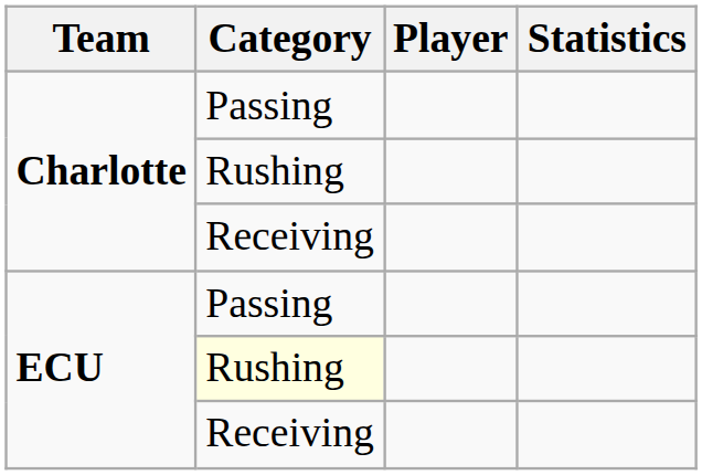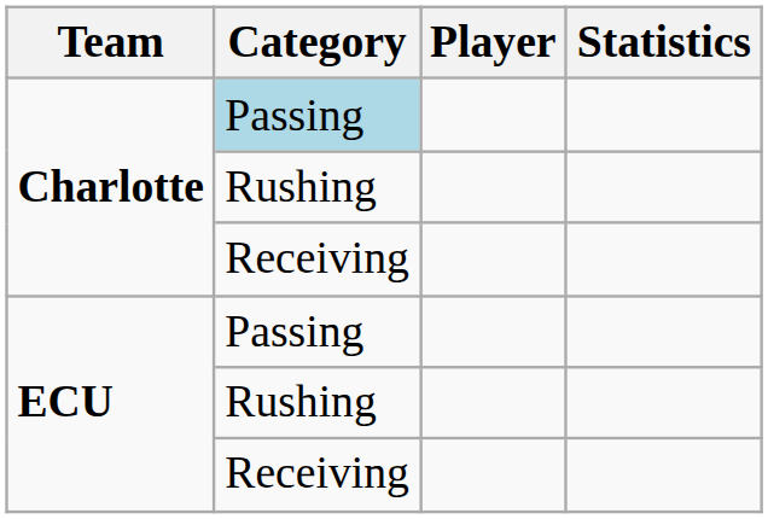Charlotte / Passing | Category: no background -> lightblue background
ECU / Rushing | Category: lightyellow background -> no background
